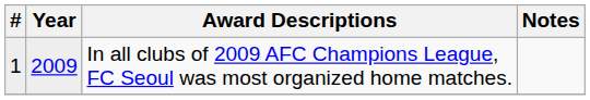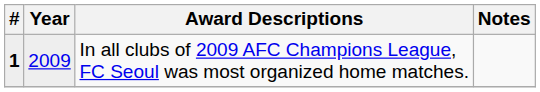row 2 | #: normal -> bold
